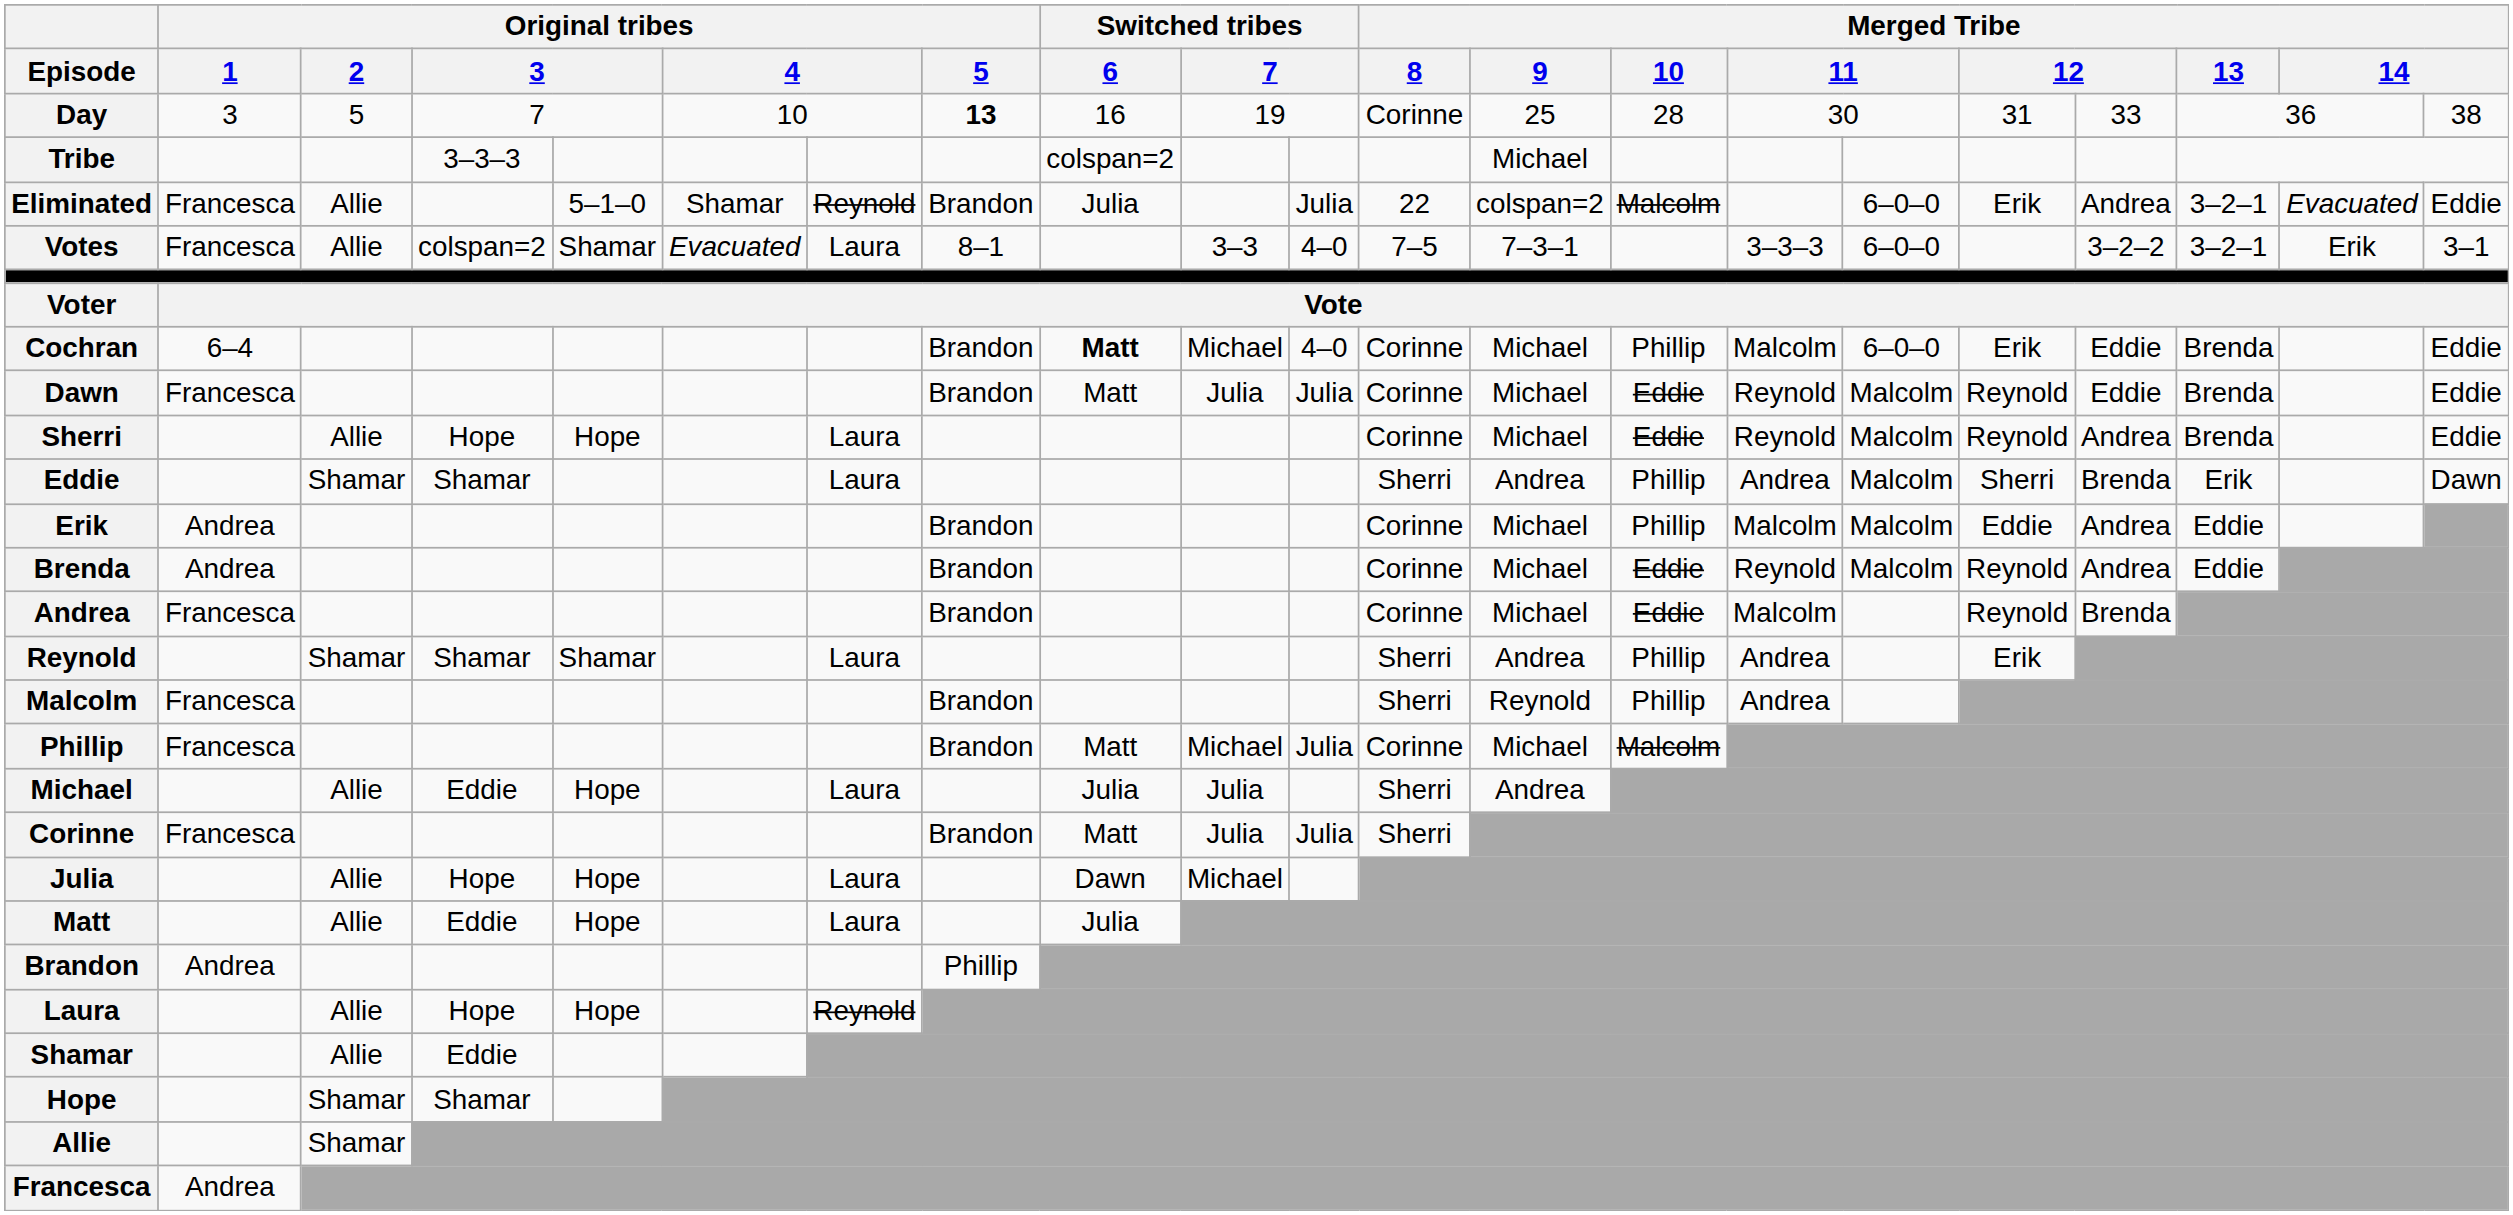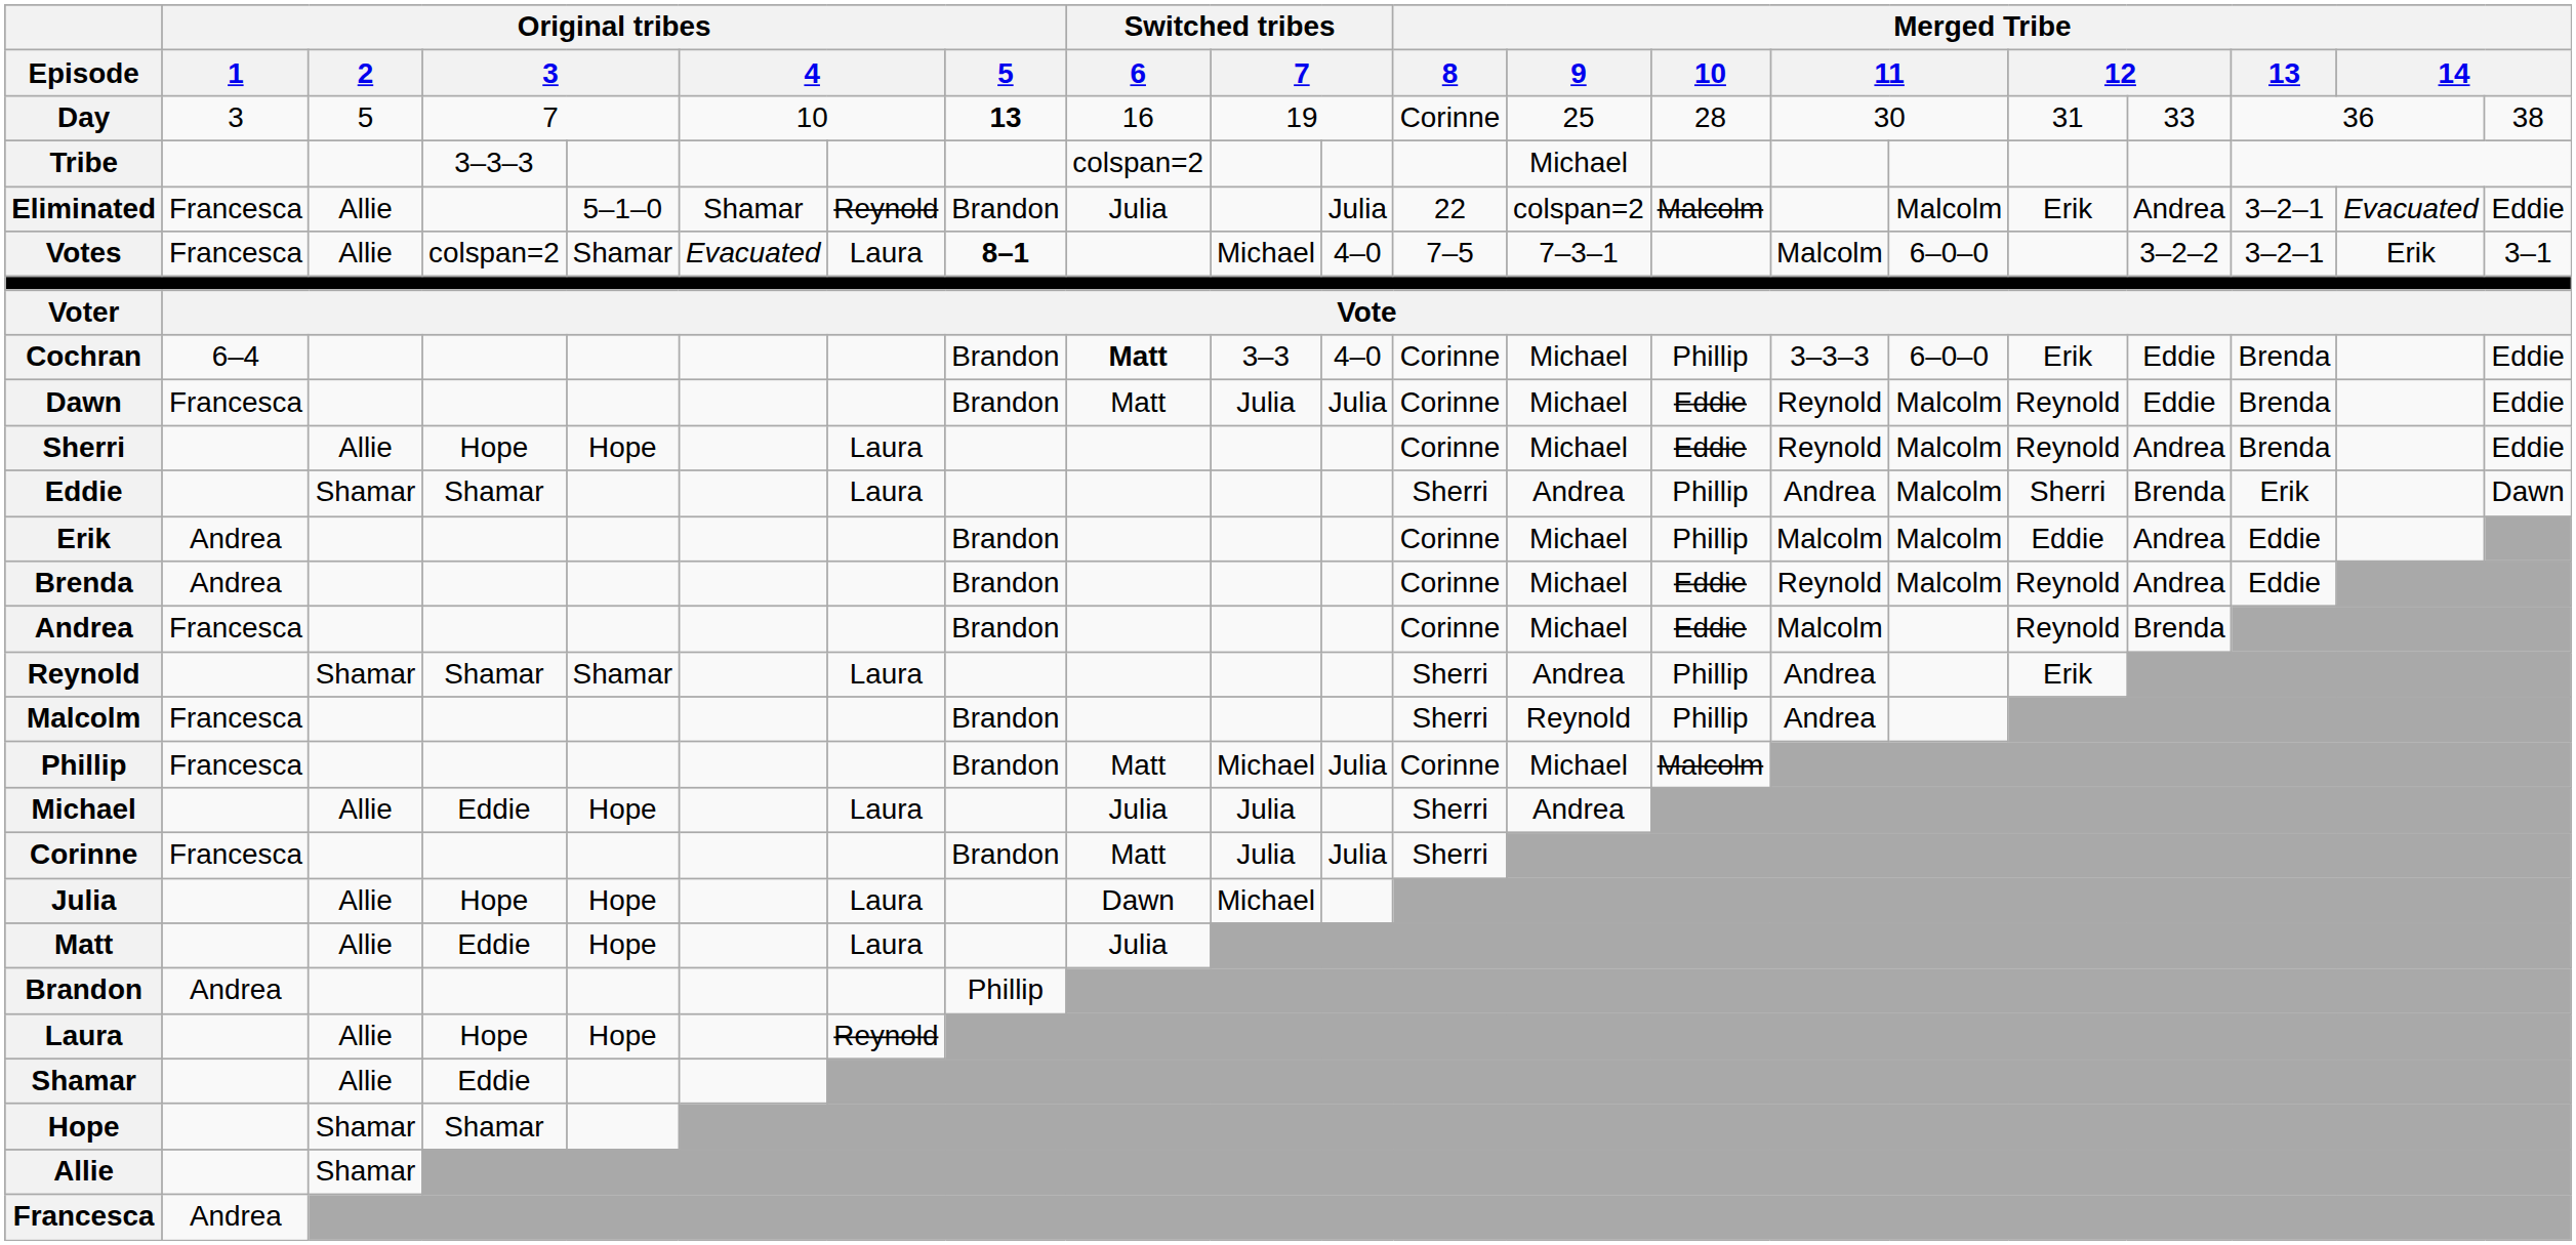Eliminated | column 16: 6–0–0 -> Malcolm
Votes | Original tribes / 5: normal -> bold
Votes | column 10: 3–3 -> Michael
Votes | column 15: 3–3–3 -> Malcolm
Cochran | column 10: Michael -> 3–3
Cochran | column 15: Malcolm -> 3–3–3
